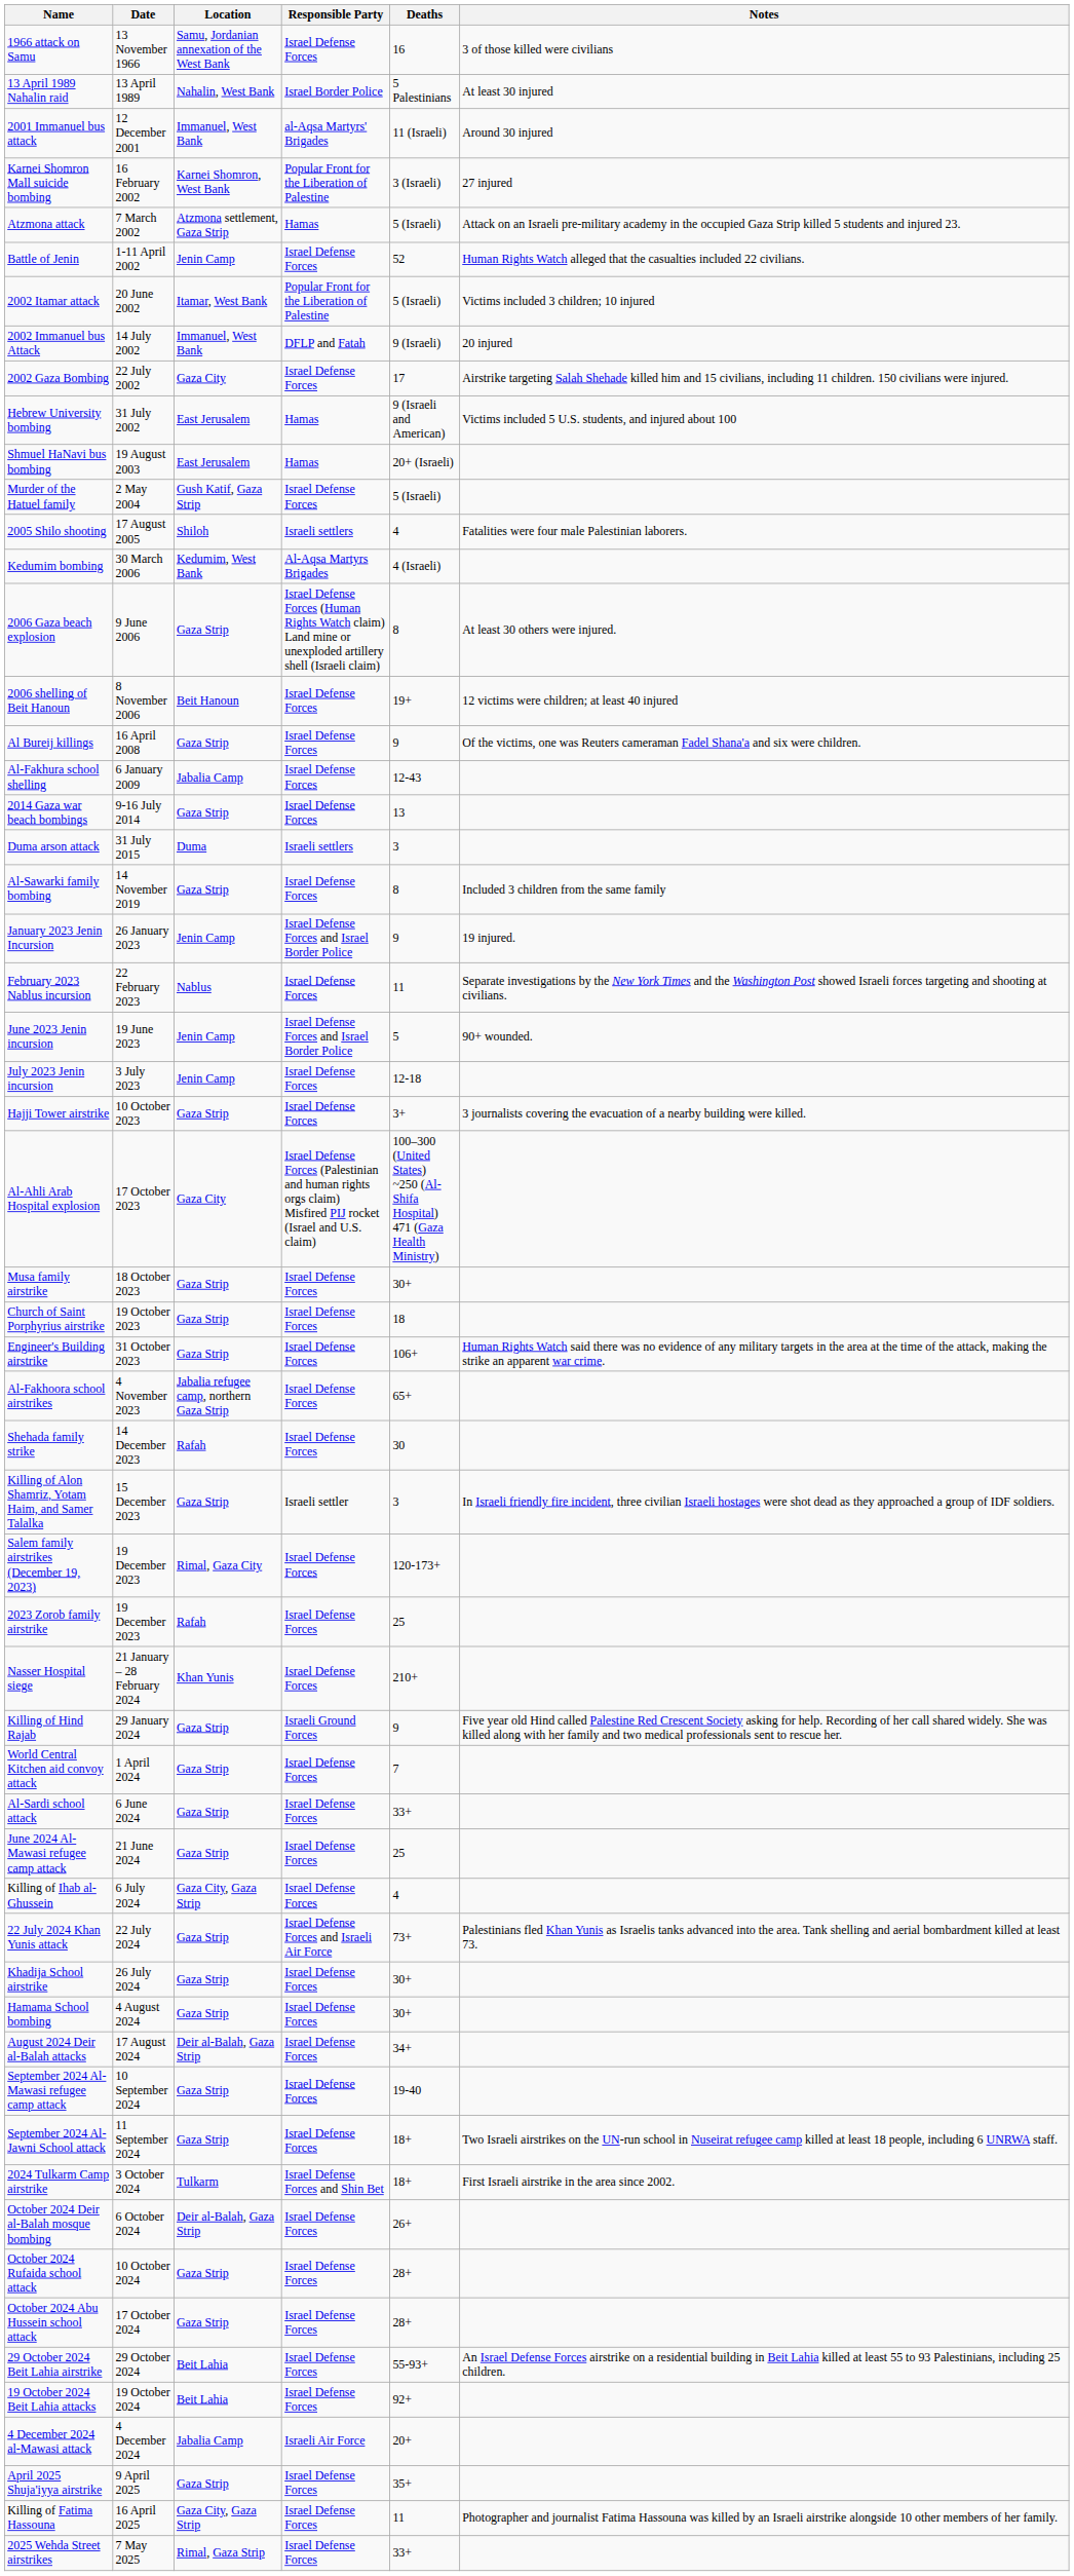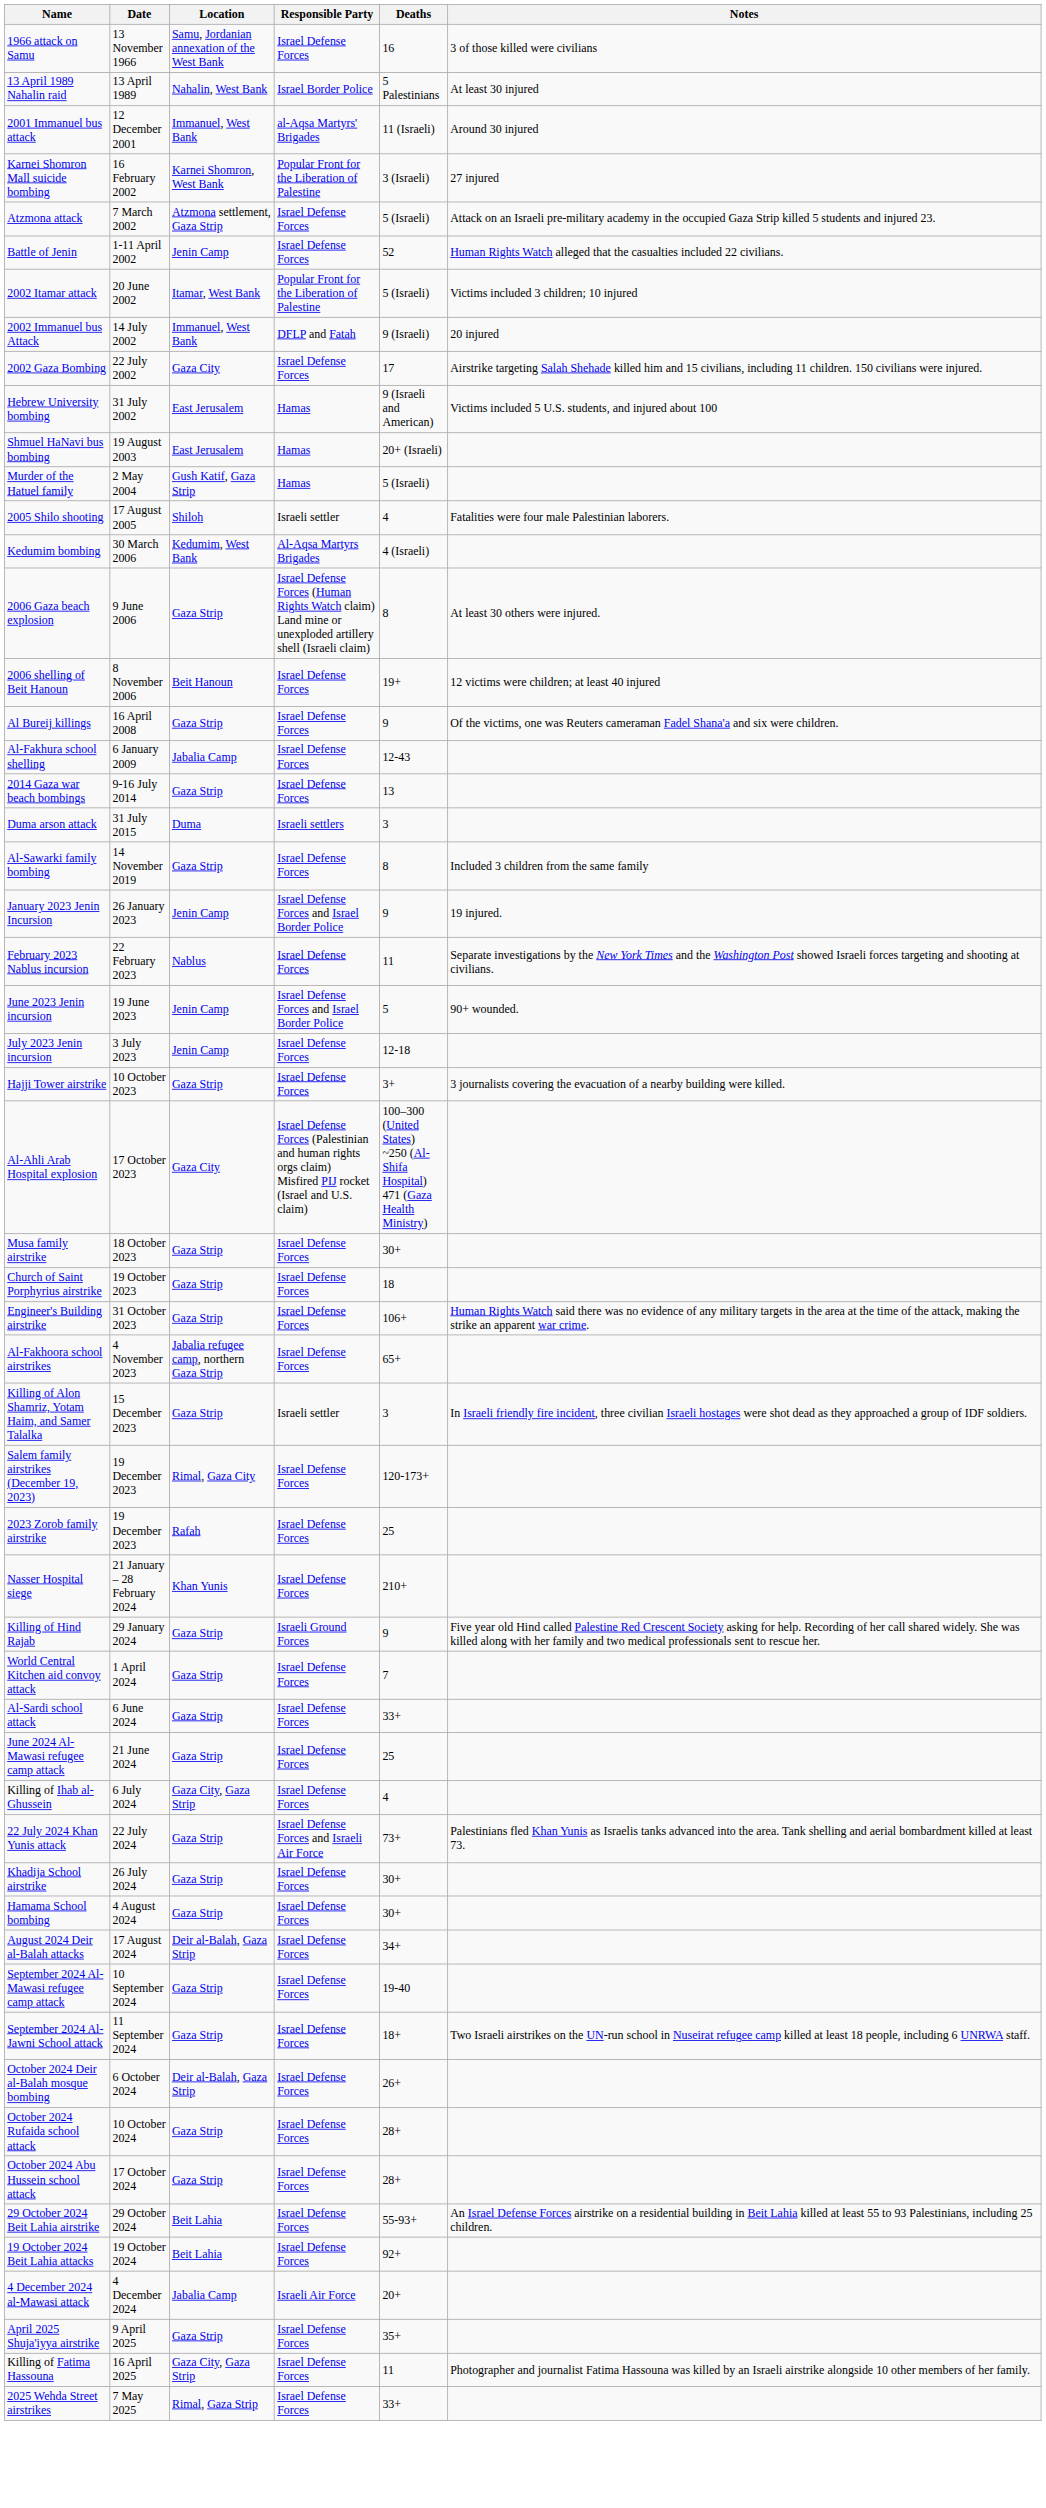Atzmona attack | Responsible Party: Hamas -> Israel Defense Forces
Murder of the Hatuel family | Responsible Party: Israel Defense Forces -> Hamas
2005 Shilo shooting | Responsible Party: Israeli settlers -> Israeli settler
- row: Shehada family strike | 14 December 2023 | Rafah | Israel Defense Forces | 30
- row: 2024 Tulkarm Camp airstrike | 3 October 2024 | Tulkarm | Israel Defense Forces and Shin Bet | 18+ | First Israeli airstrike in the area since 2002.
